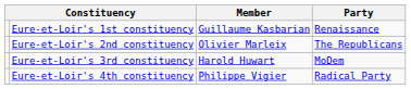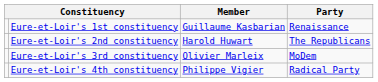Eure-et-Loir's 2nd constituency | Member: Olivier Marleix -> Harold Huwart
Eure-et-Loir's 3rd constituency | Member: Harold Huwart -> Olivier Marleix
